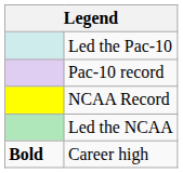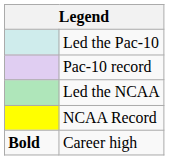rows swapped: Led the NCAA <-> NCAA Record
